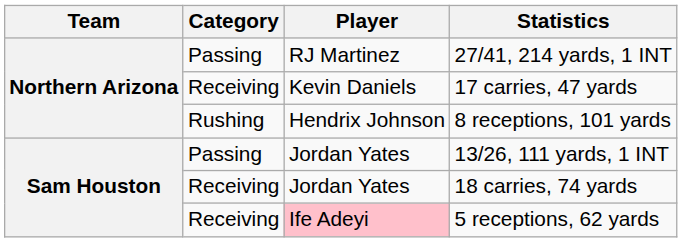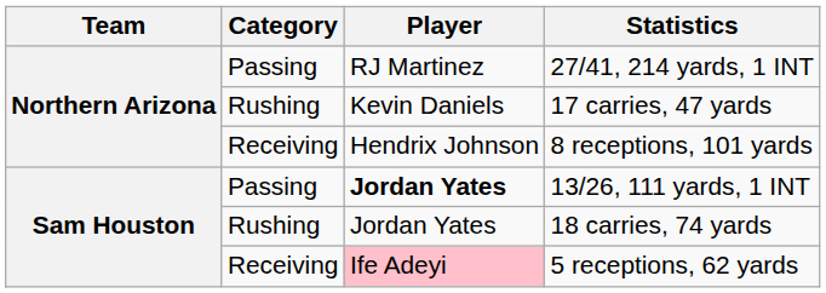17 carries, 47 yards | Category: Receiving -> Rushing
8 receptions, 101 yards | Category: Rushing -> Receiving
13/26, 111 yards, 1 INT | Player: normal -> bold
18 carries, 74 yards | Category: Receiving -> Rushing
